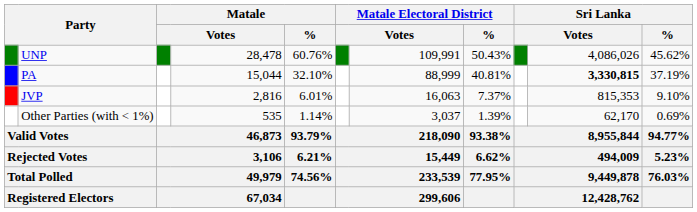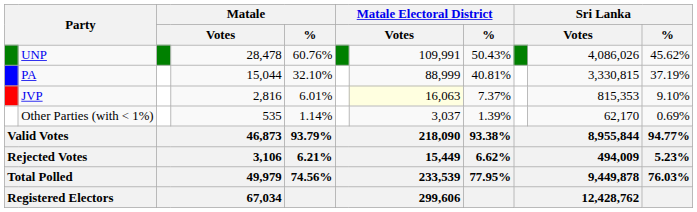PA | column 10: bold -> normal
JVP | column 7: no background -> lightyellow background
